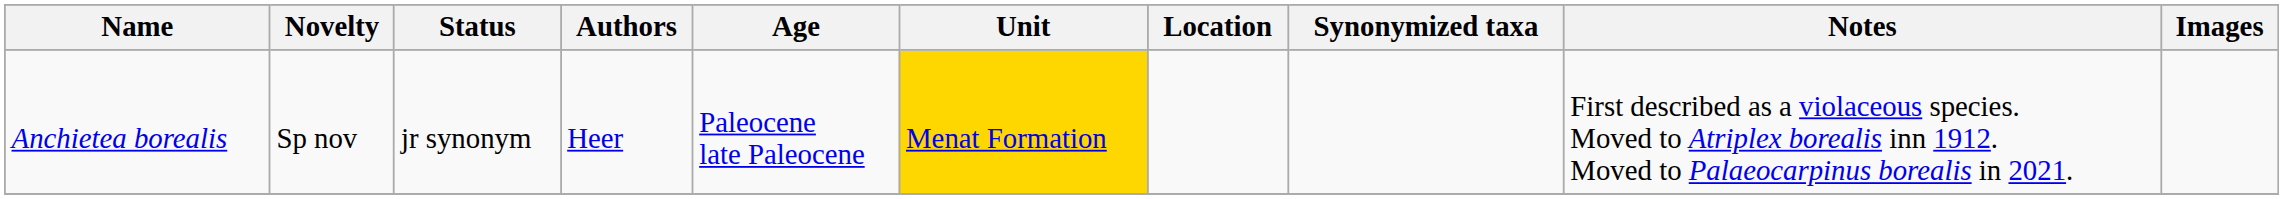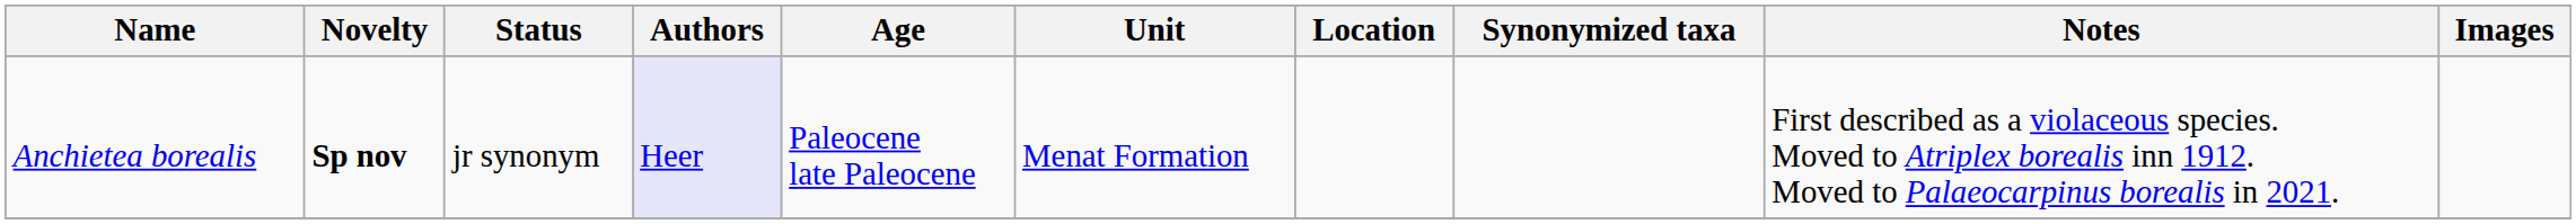Anchietea borealis | Novelty: normal -> bold
Anchietea borealis | Authors: no background -> lavender background
Anchietea borealis | Unit: gold background -> no background
